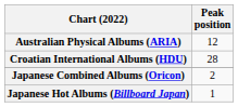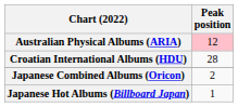Australian Physical Albums (ARIA) | Peak position: no background -> pink background
